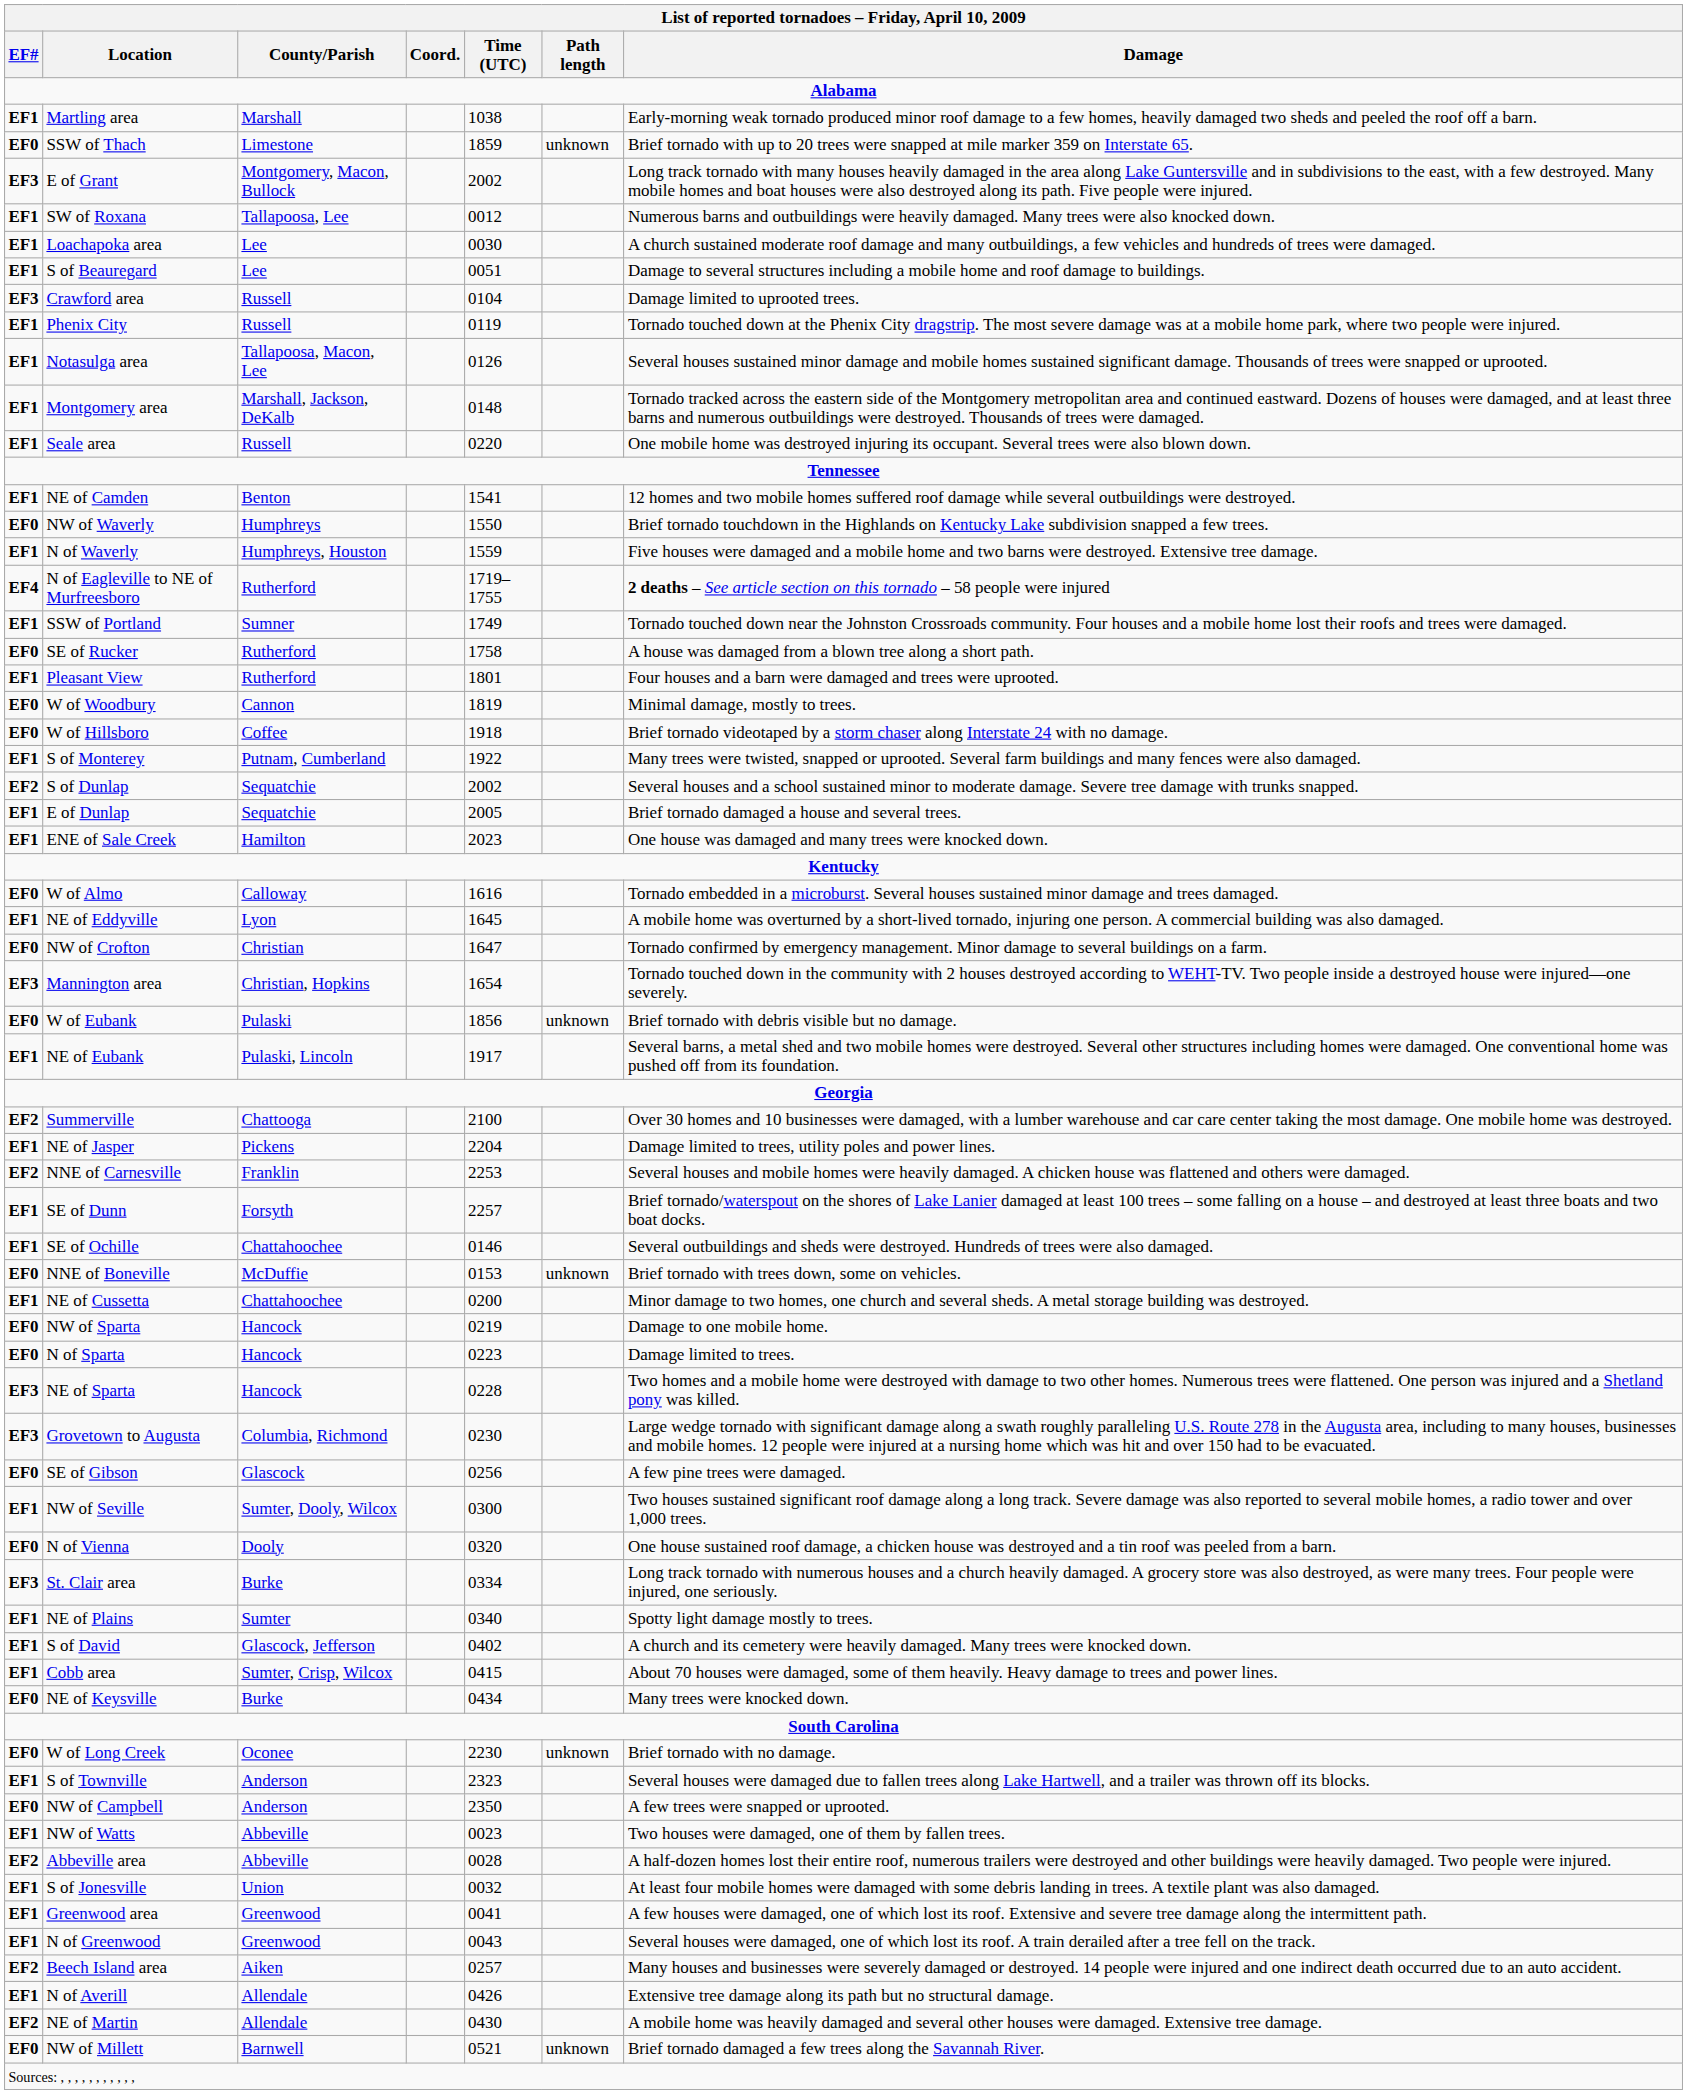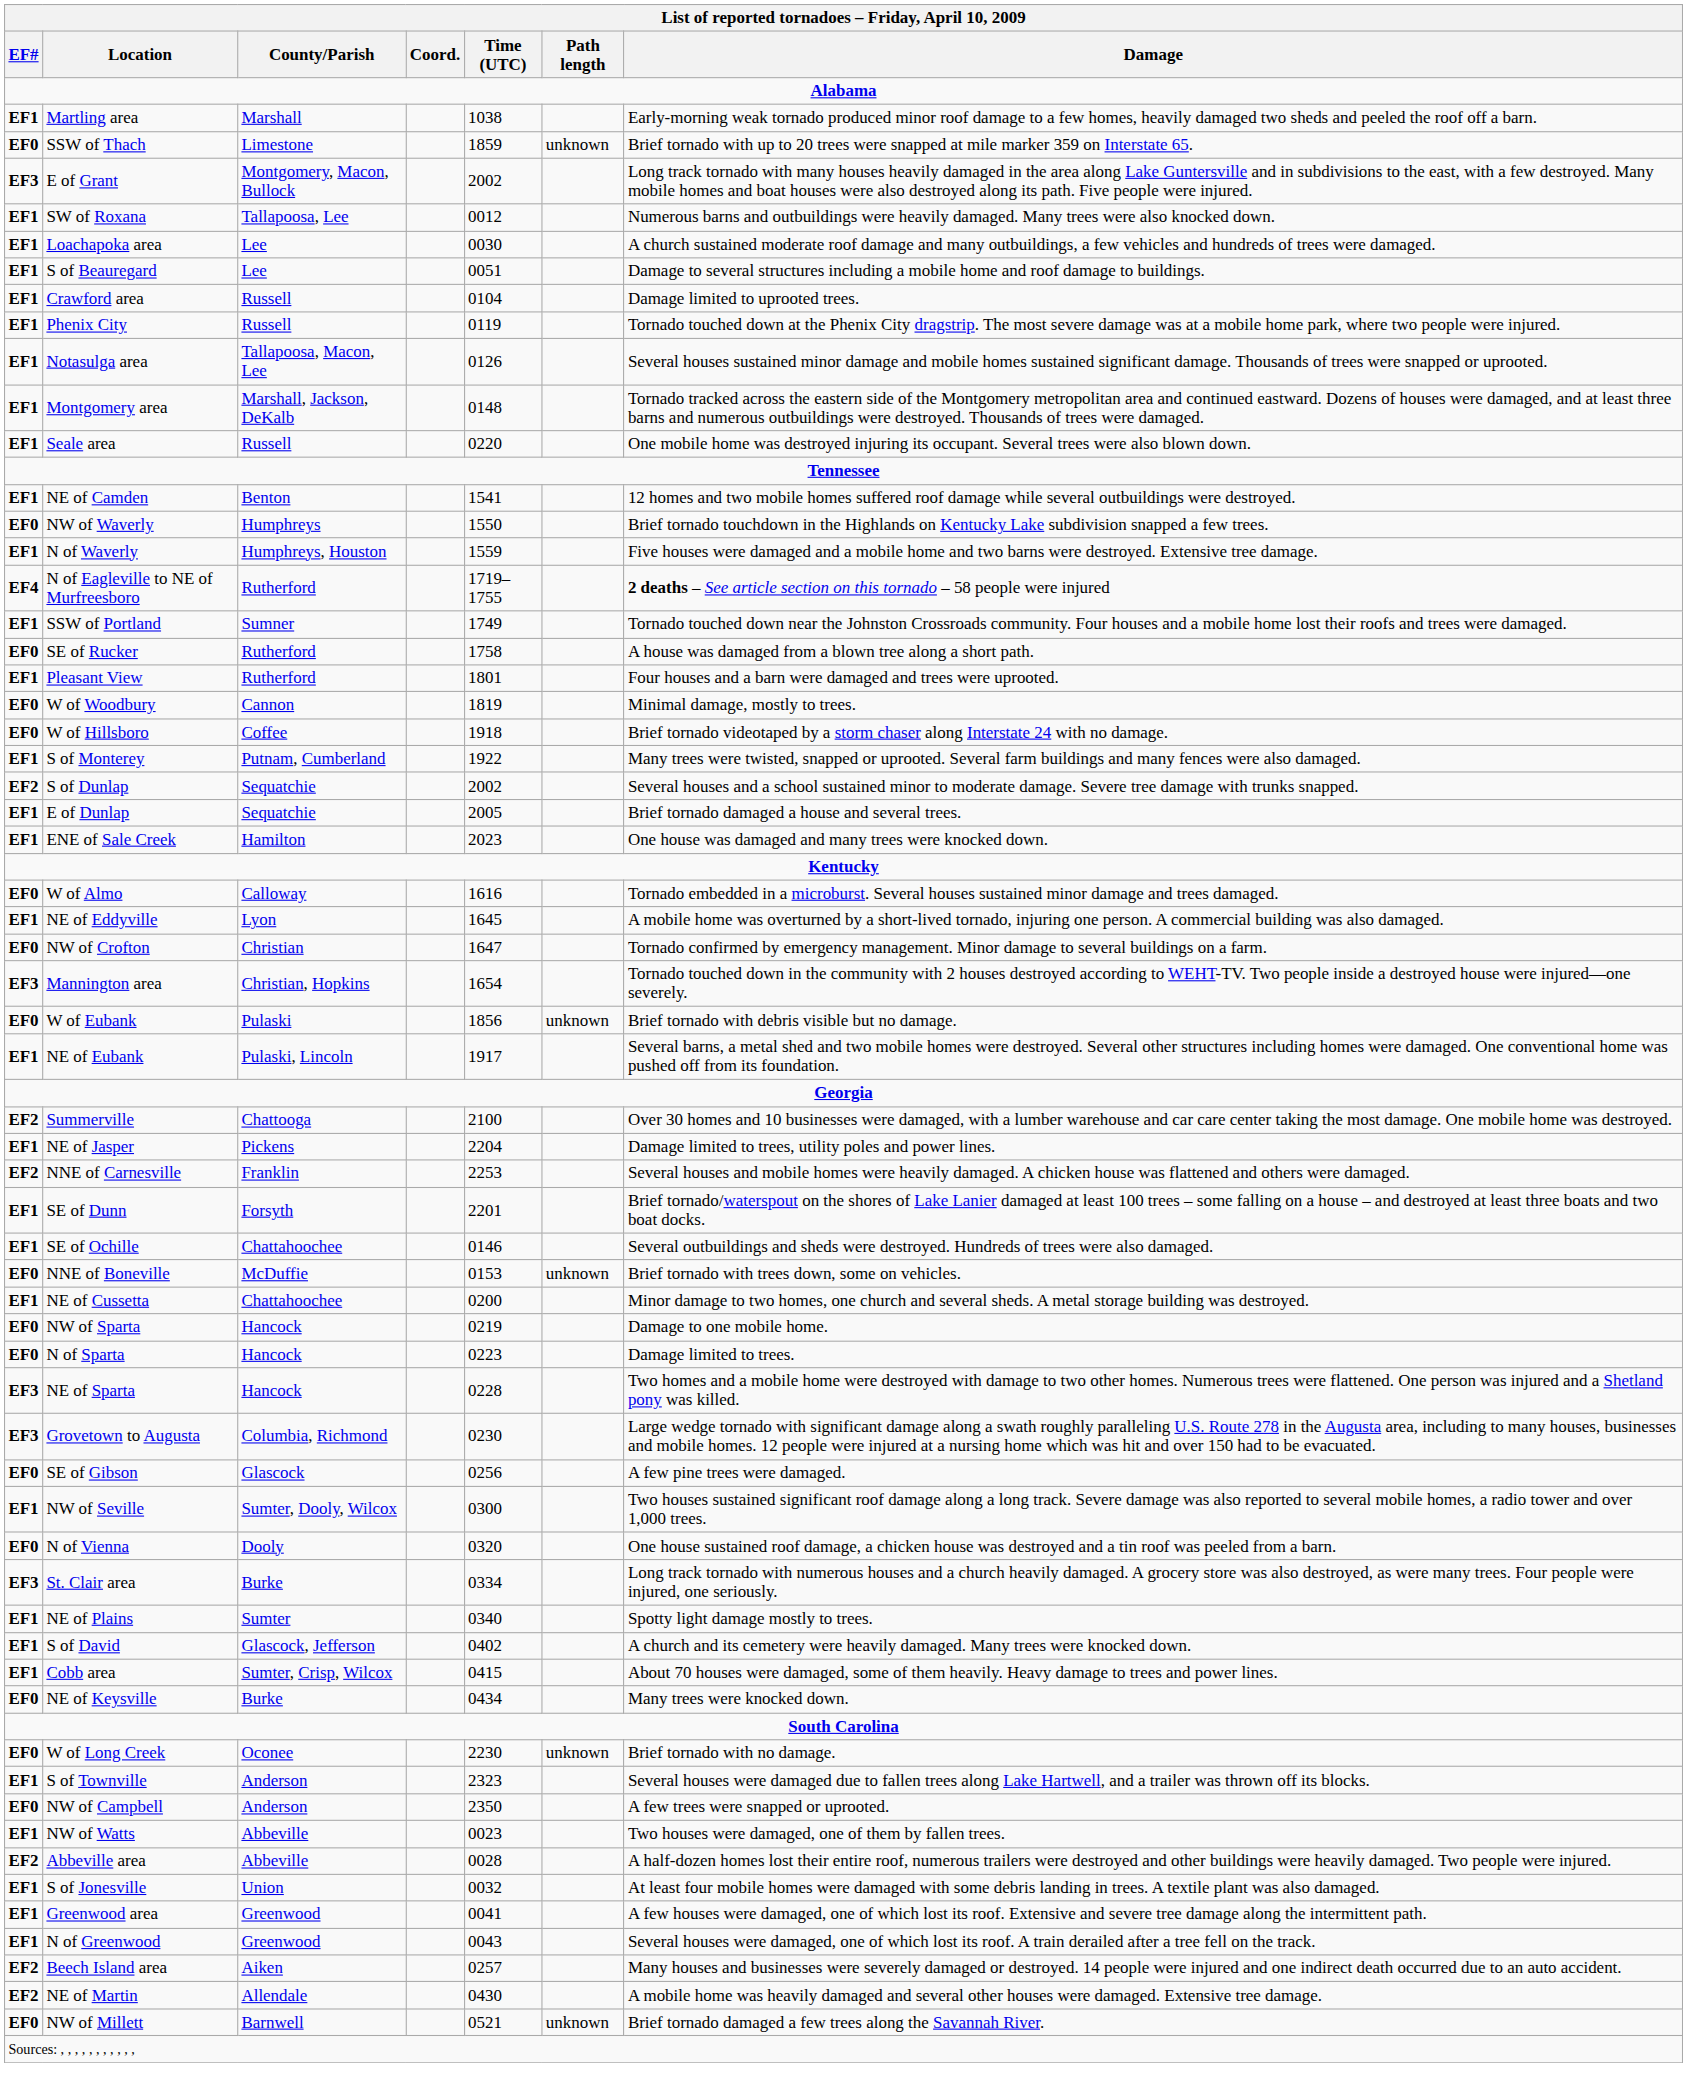Crawford area | EF#: EF3 -> EF1
SE of Dunn | Time (UTC): 2257 -> 2201
- row: EF1 | N of Averill | Allendale | 0426 | Extensive tree damage along its path but no structural damage.
